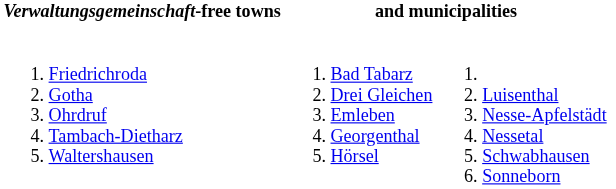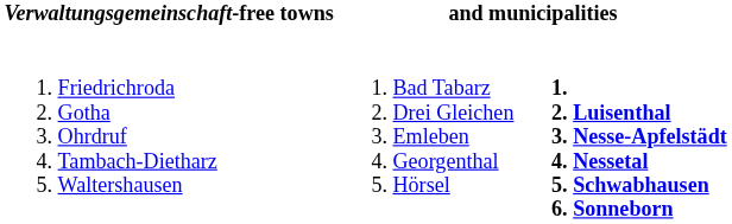Friedrichroda Gotha Ohrdruf Tambach-Dietharz Waltershausen | column 3: normal -> bold
